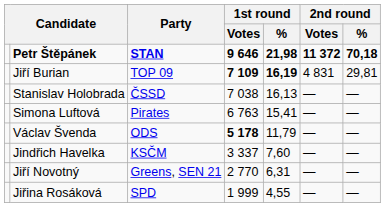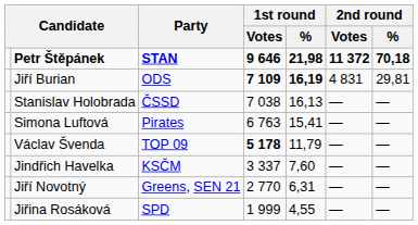Jiří Burian | Party: TOP 09 -> ODS
Václav Švenda | Party: ODS -> TOP 09
